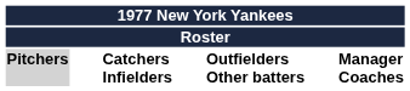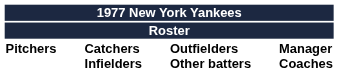Pitchers | column 1: lightgrey background -> no background
